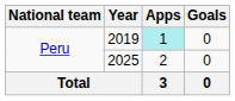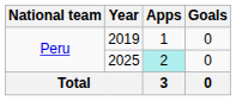2019 | Apps: paleturquoise background -> no background
2025 | Apps: no background -> paleturquoise background
